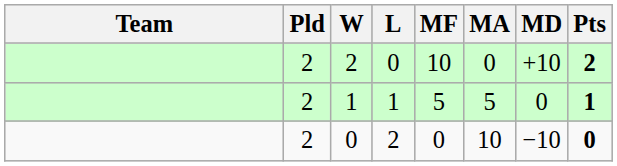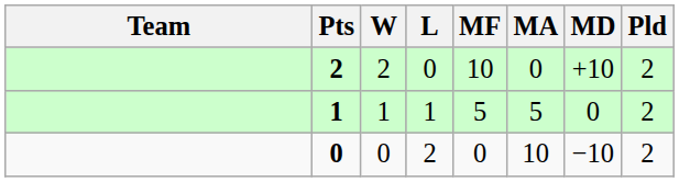columns swapped: Pld <-> Pts
